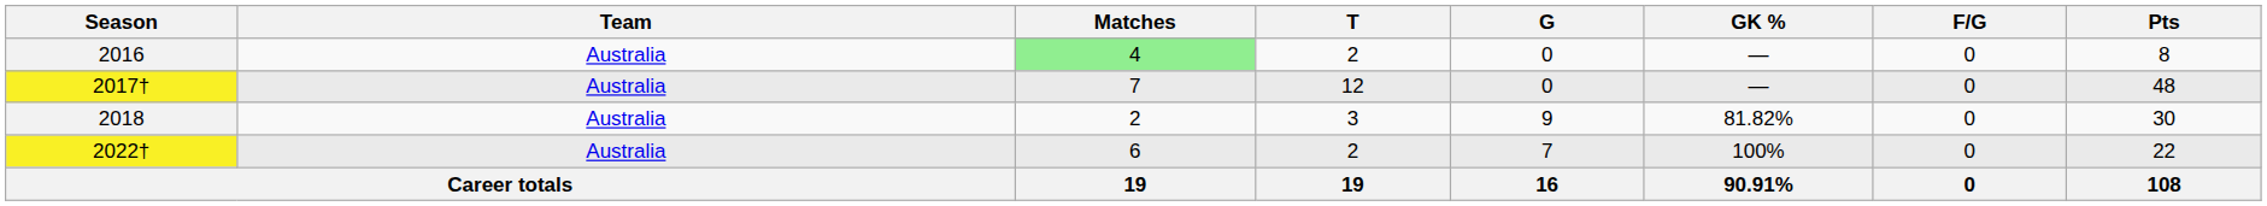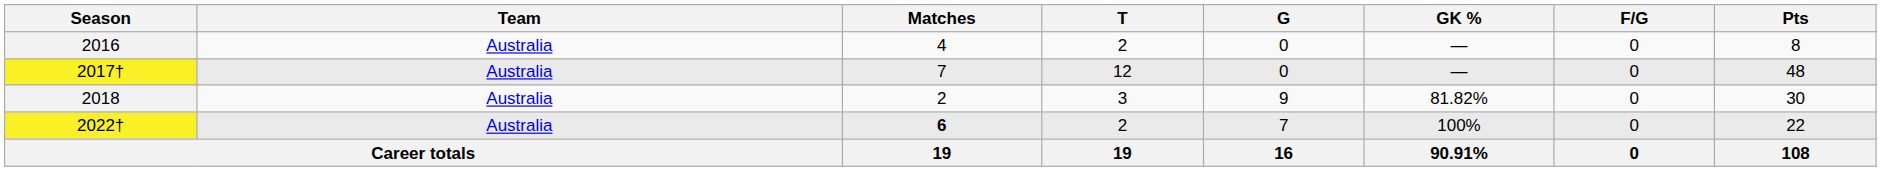2016 | Matches: lightgreen background -> no background
2022† | Matches: normal -> bold
